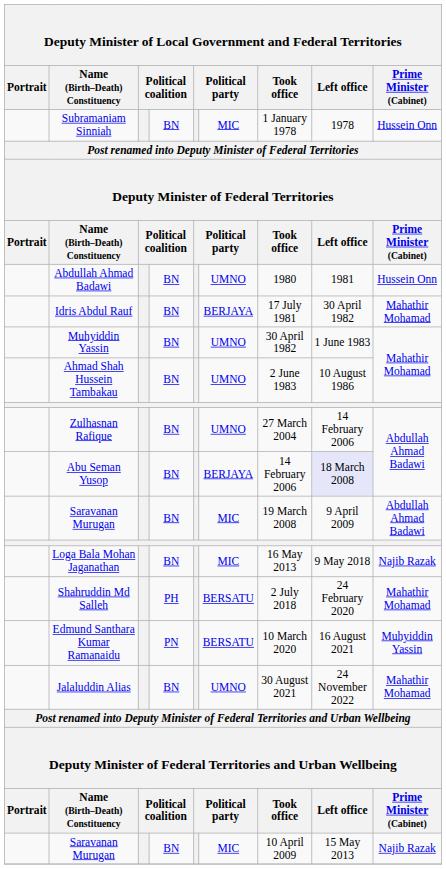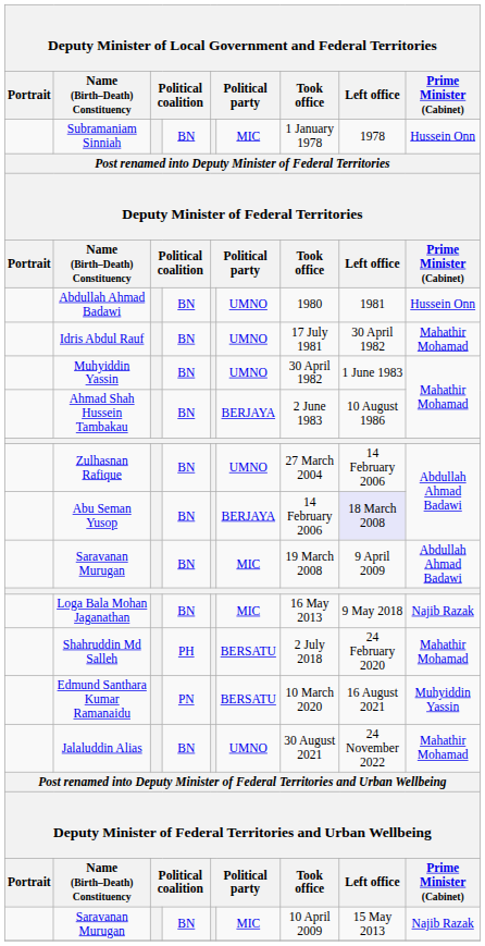Idris Abdul Rauf | column 6: BERJAYA -> UMNO
Ahmad Shah Hussein Tambakau | column 6: UMNO -> BERJAYA
